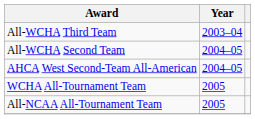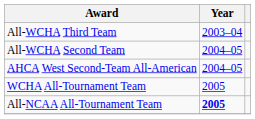row 6 | Year: normal -> bold
